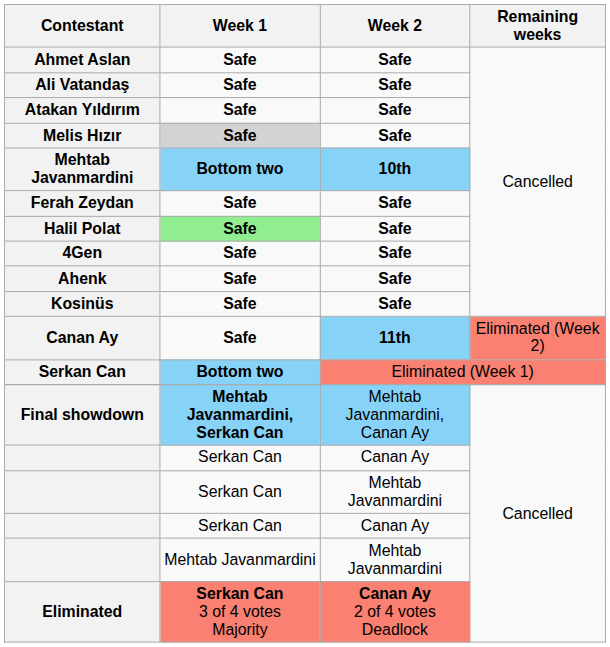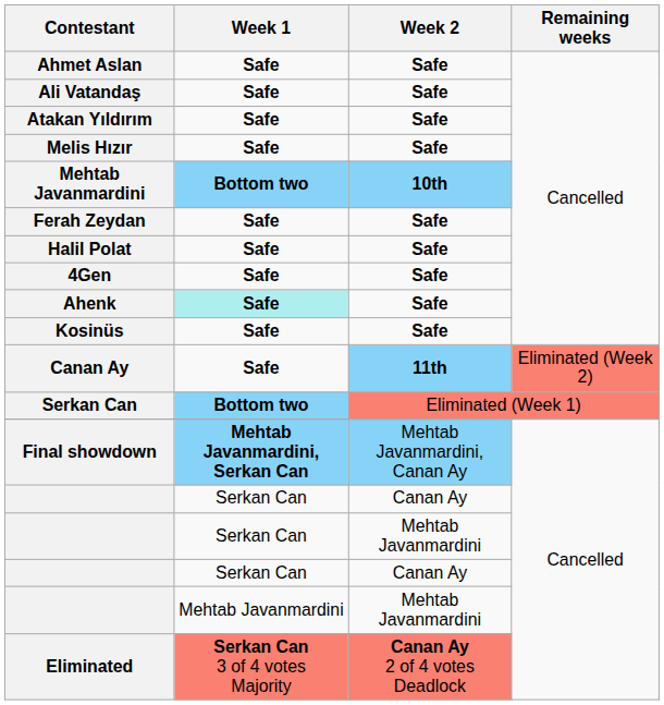Melis Hızır | Week 1: lightgrey background -> no background
Halil Polat | Week 1: lightgreen background -> no background
Ahenk | Week 1: no background -> paleturquoise background
